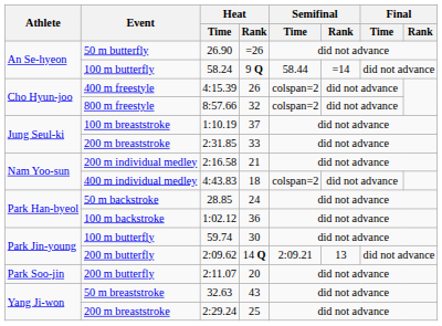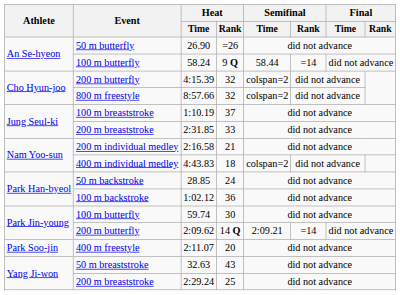4:15.39 | Event: 400 m freestyle -> 200 m butterfly
4:15.39 | Heat / Rank: 26 -> 32
2:09.62 | Semifinal / Rank: 13 -> =14
2:11.07 | Event: 200 m butterfly -> 400 m freestyle
